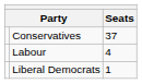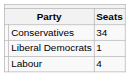Conservatives | Seats: 37 -> 34
rows swapped: Labour <-> Liberal Democrats
